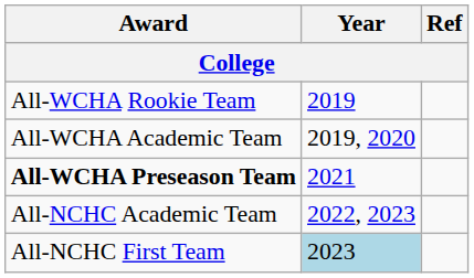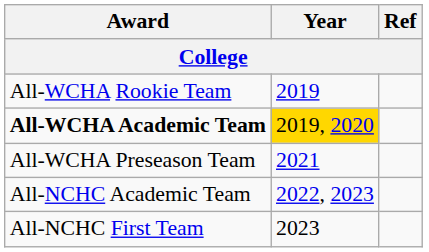row 4 | Award: normal -> bold
row 4 | Year: no background -> gold background
row 5 | Award: bold -> normal
row 7 | Year: lightblue background -> no background
